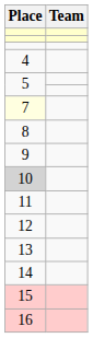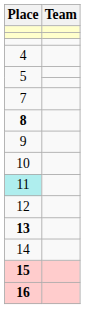row 8 | Place: lightyellow background -> no background
row 9 | Place: normal -> bold
row 11 | Place: lightgrey background -> no background
row 12 | Place: no background -> paleturquoise background
row 14 | Place: normal -> bold
row 16 | Place: normal -> bold
row 17 | Place: normal -> bold
